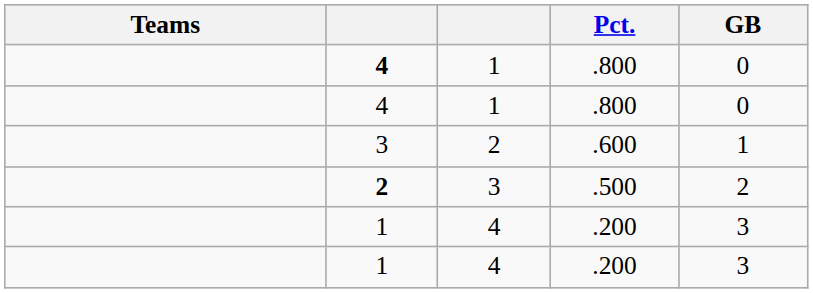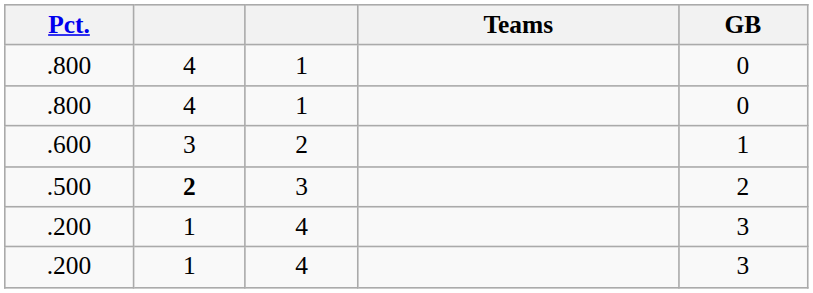columns swapped: Teams <-> Pct.
row 2 | column 2: bold -> normal
